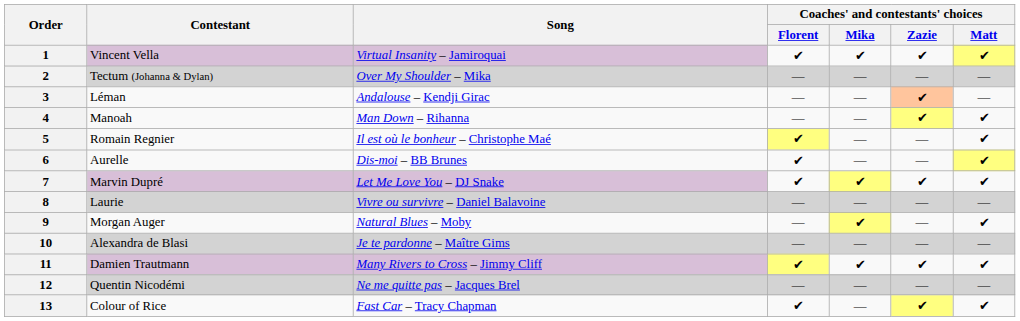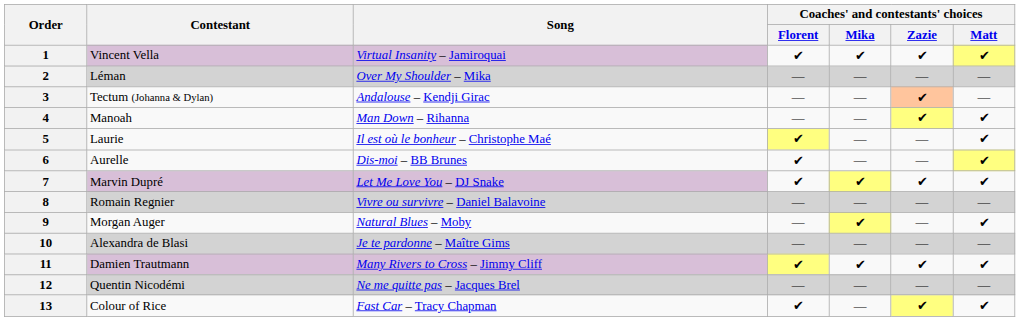2 | Contestant: Tectum (Johanna & Dylan) -> Léman
3 | Contestant: Léman -> Tectum (Johanna & Dylan)
5 | Contestant: Romain Regnier -> Laurie
8 | Contestant: Laurie -> Romain Regnier
